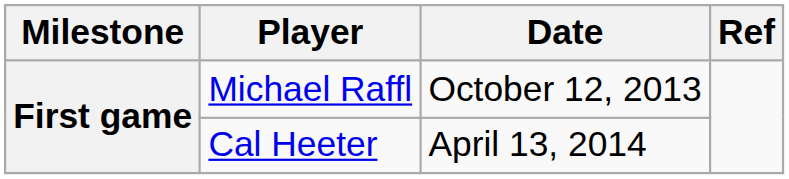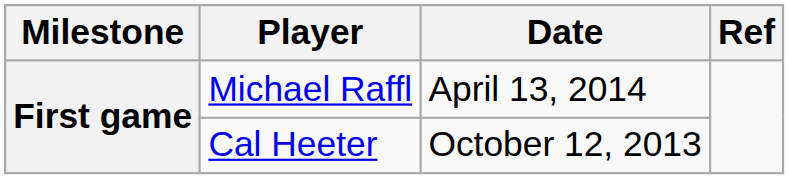Michael Raffl | Date: October 12, 2013 -> April 13, 2014
Cal Heeter | Date: April 13, 2014 -> October 12, 2013
